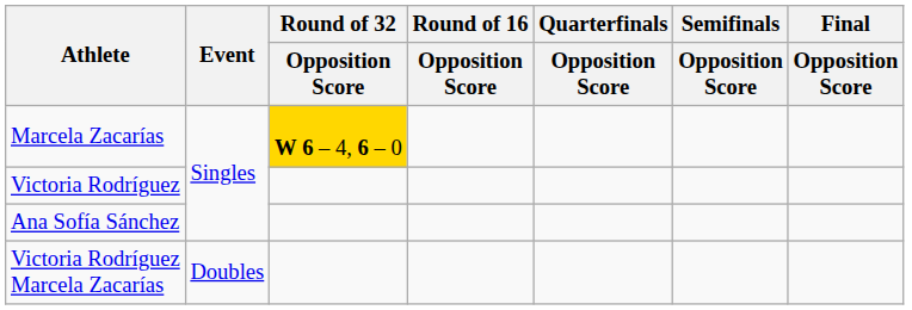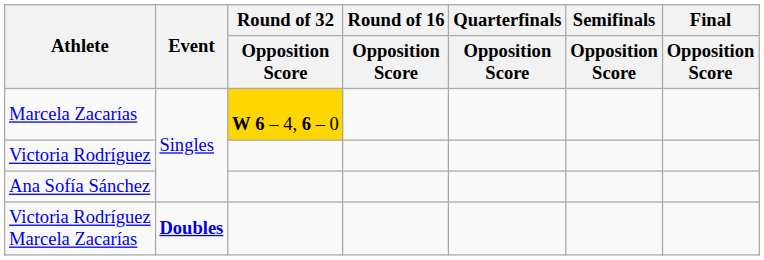Victoria Rodríguez Marcela Zacarías | Event: normal -> bold
